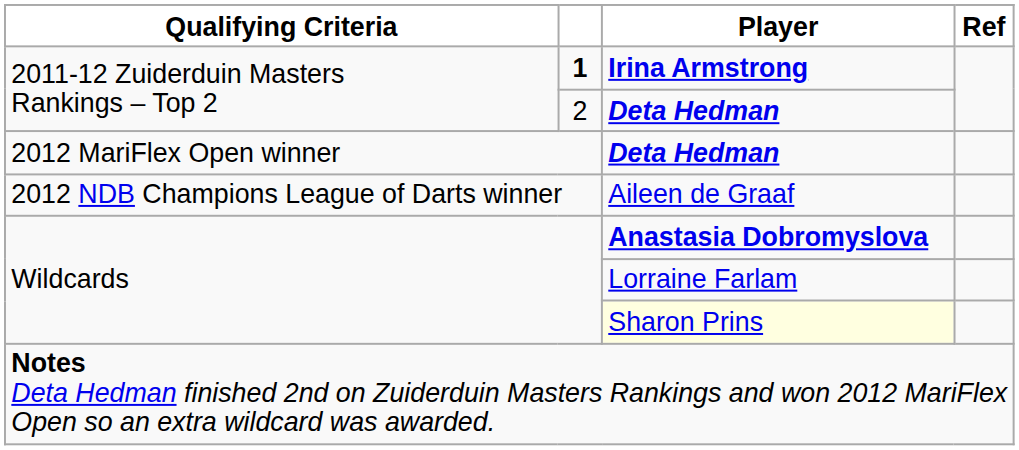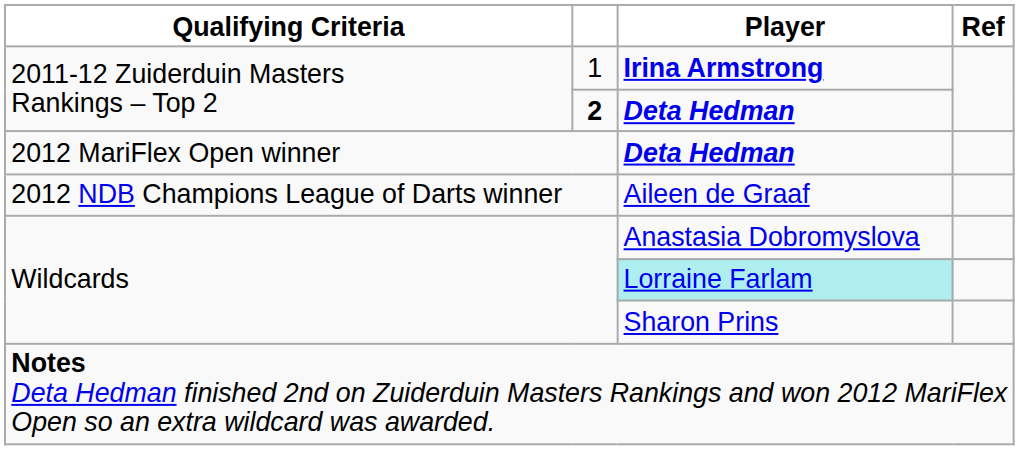Irina Armstrong | column 2: bold -> normal
2 / Deta Hedman | column 2: normal -> bold
Anastasia Dobromyslova | Player: bold -> normal
Lorraine Farlam | Player: no background -> paleturquoise background
Sharon Prins | Player: lightyellow background -> no background
